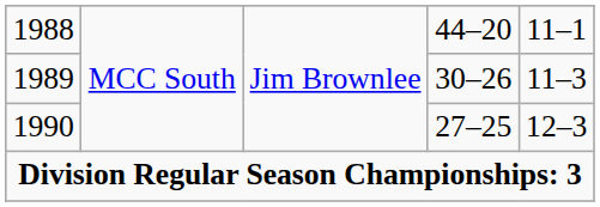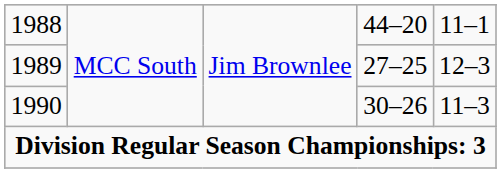1989 | column 4: 30–26 -> 27–25
1989 | column 5: 11–3 -> 12–3
1990 | column 4: 27–25 -> 30–26
1990 | column 5: 12–3 -> 11–3
